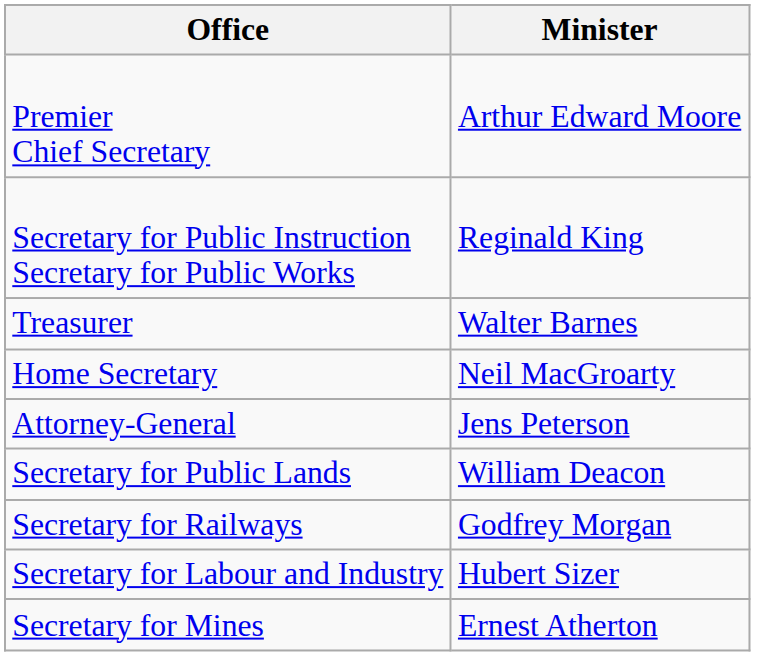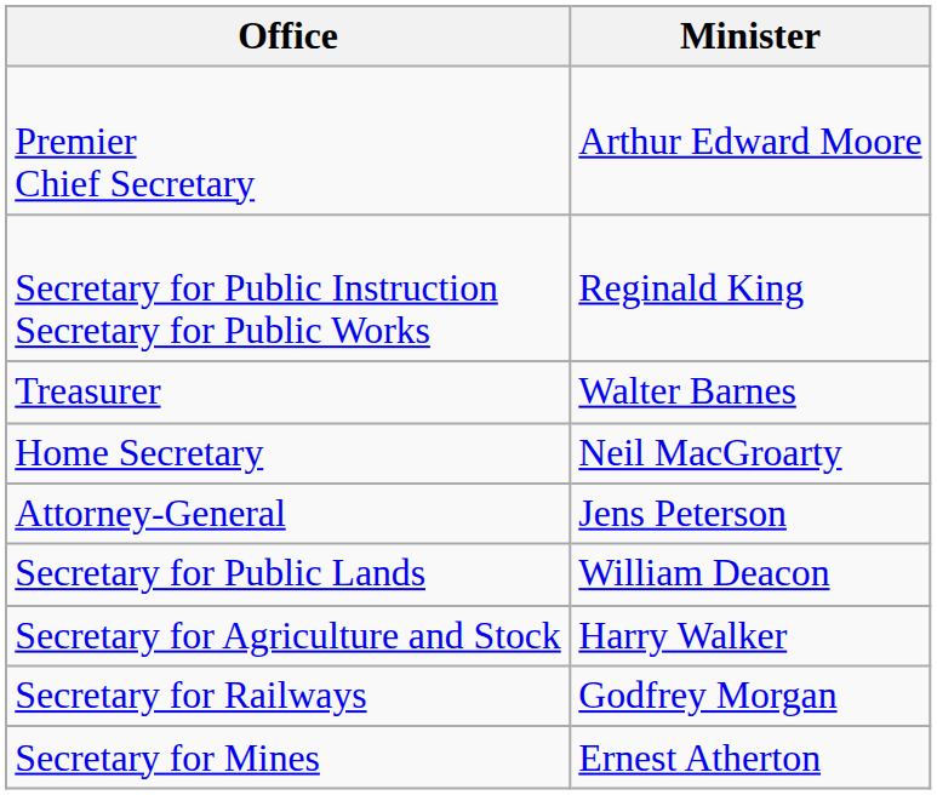+ row: Secretary for Agriculture and Stock | Harry Walker
- row: Secretary for Labour and Industry | Hubert Sizer
